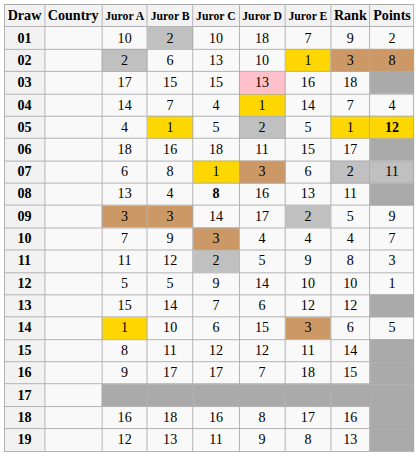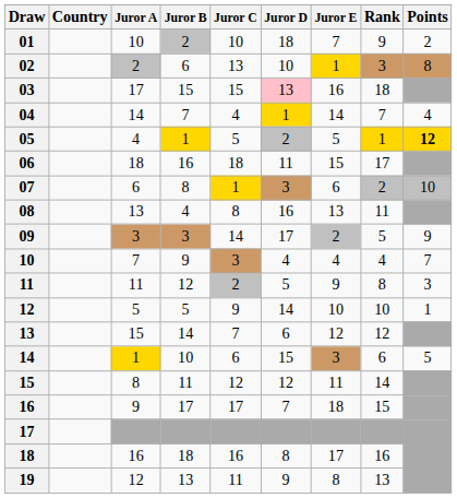07 | Points: 11 -> 10
08 | Juror C: bold -> normal
